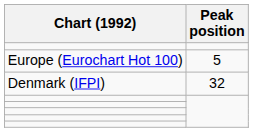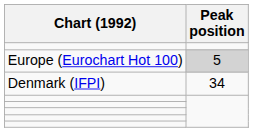row 3 | Peak position: no background -> lightgrey background
row 4 | Peak position: 32 -> 34
